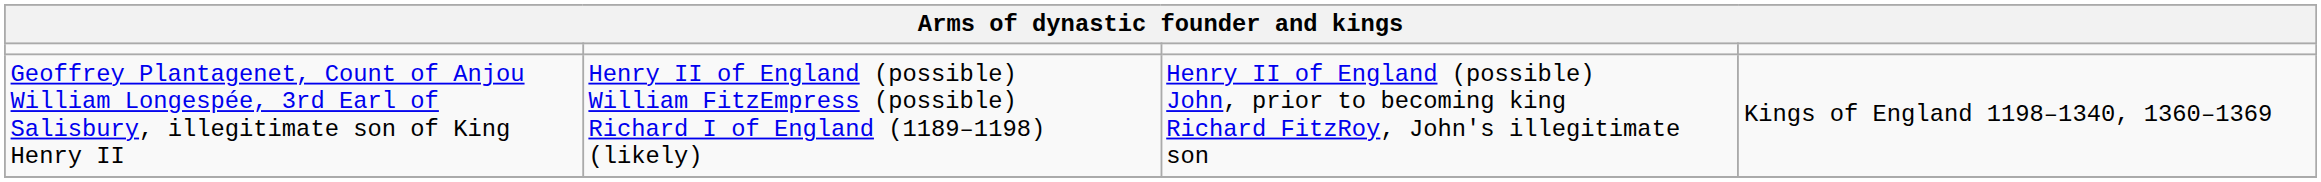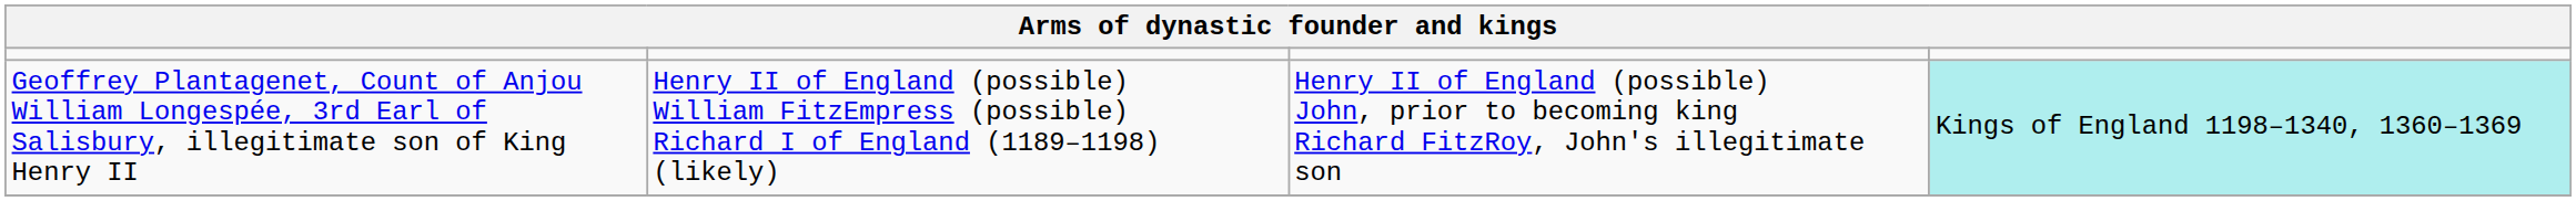row 3 | column 4: no background -> paleturquoise background
